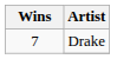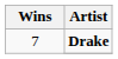Drake | Artist: normal -> bold
